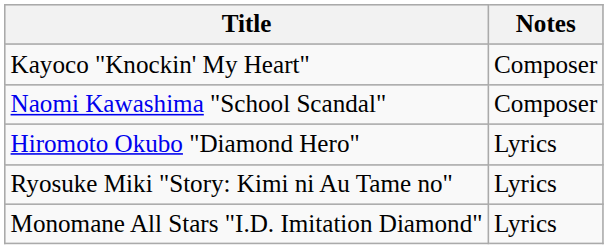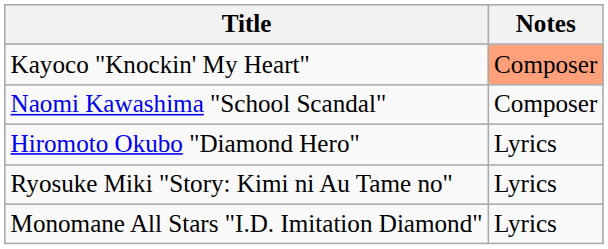Kayoco "Knockin' My Heart" | Notes: no background -> lightsalmon background
